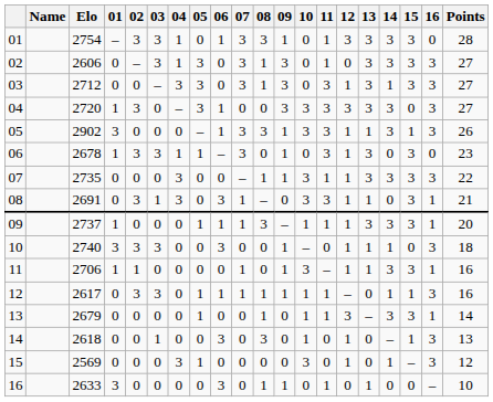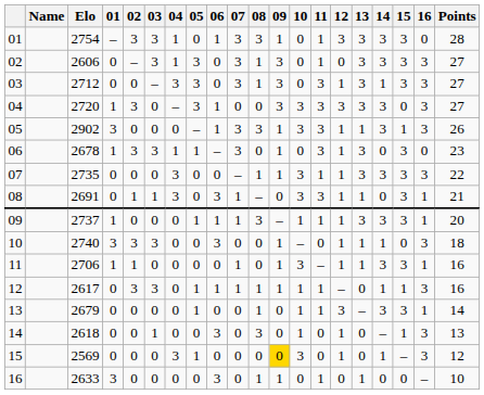row 9 | 02: 3 -> 1
row 16 | 09: no background -> gold background
